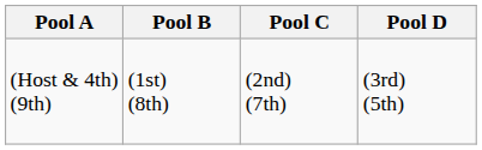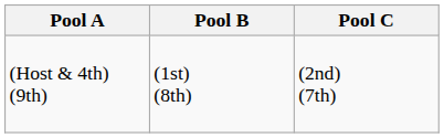- column: Pool D | (3rd) (5th)
